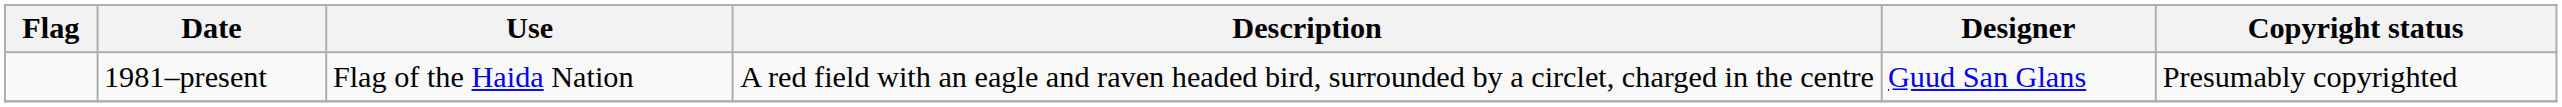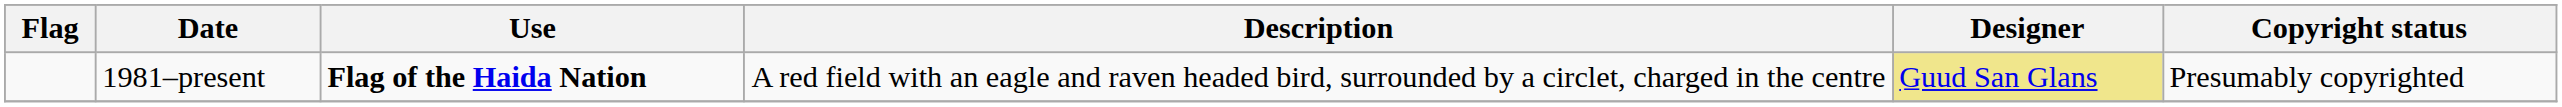1981–present | Use: normal -> bold
1981–present | Designer: no background -> khaki background
